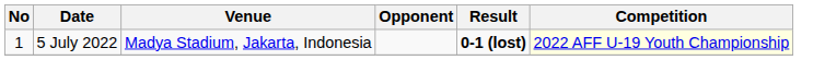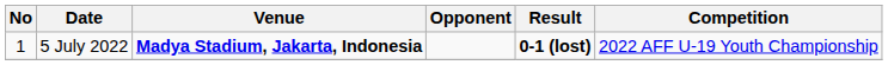5 July 2022 | Venue: normal -> bold
5 July 2022 | Competition: lightyellow background -> no background
